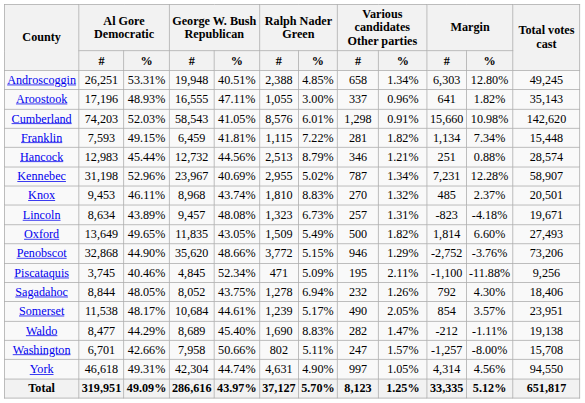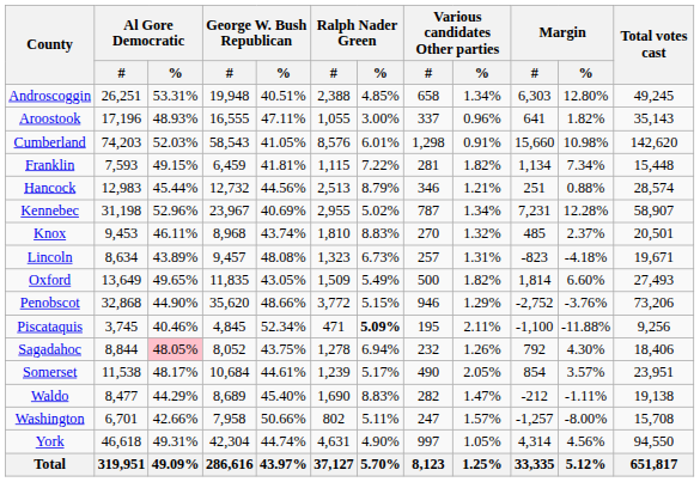Piscataquis | Ralph Nader Green / %: normal -> bold
Sagadahoc | Al Gore Democratic / %: no background -> pink background
